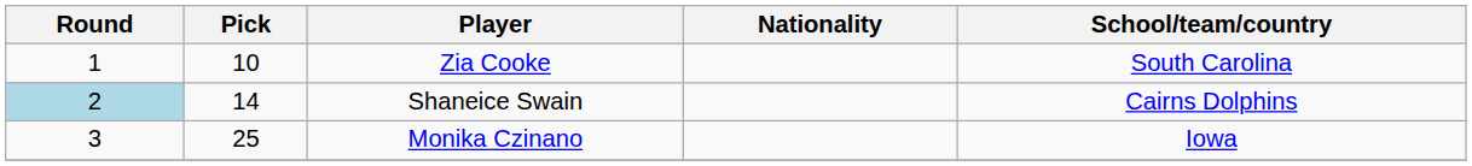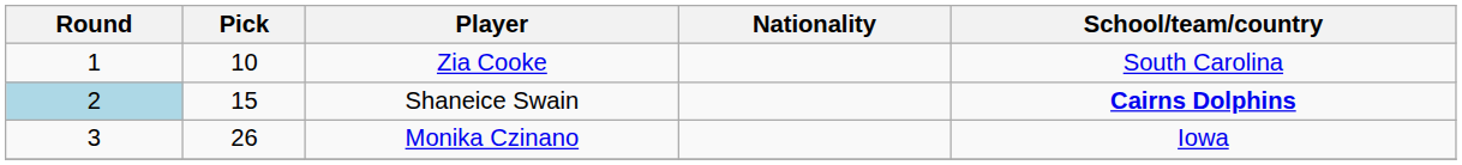Shaneice Swain | Pick: 14 -> 15
Shaneice Swain | School/team/country: normal -> bold
Monika Czinano | Pick: 25 -> 26
